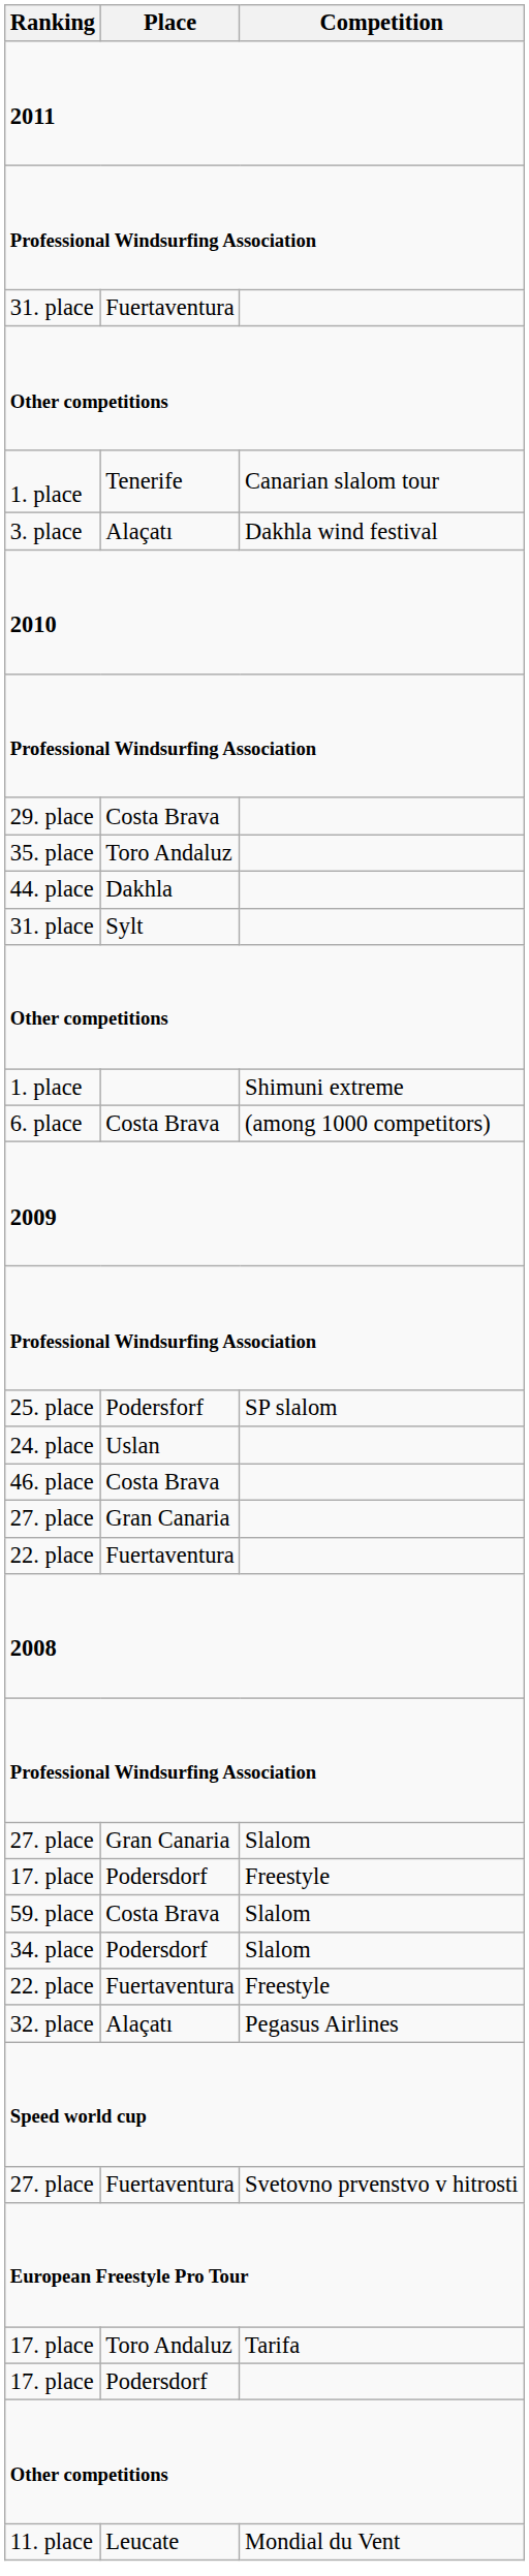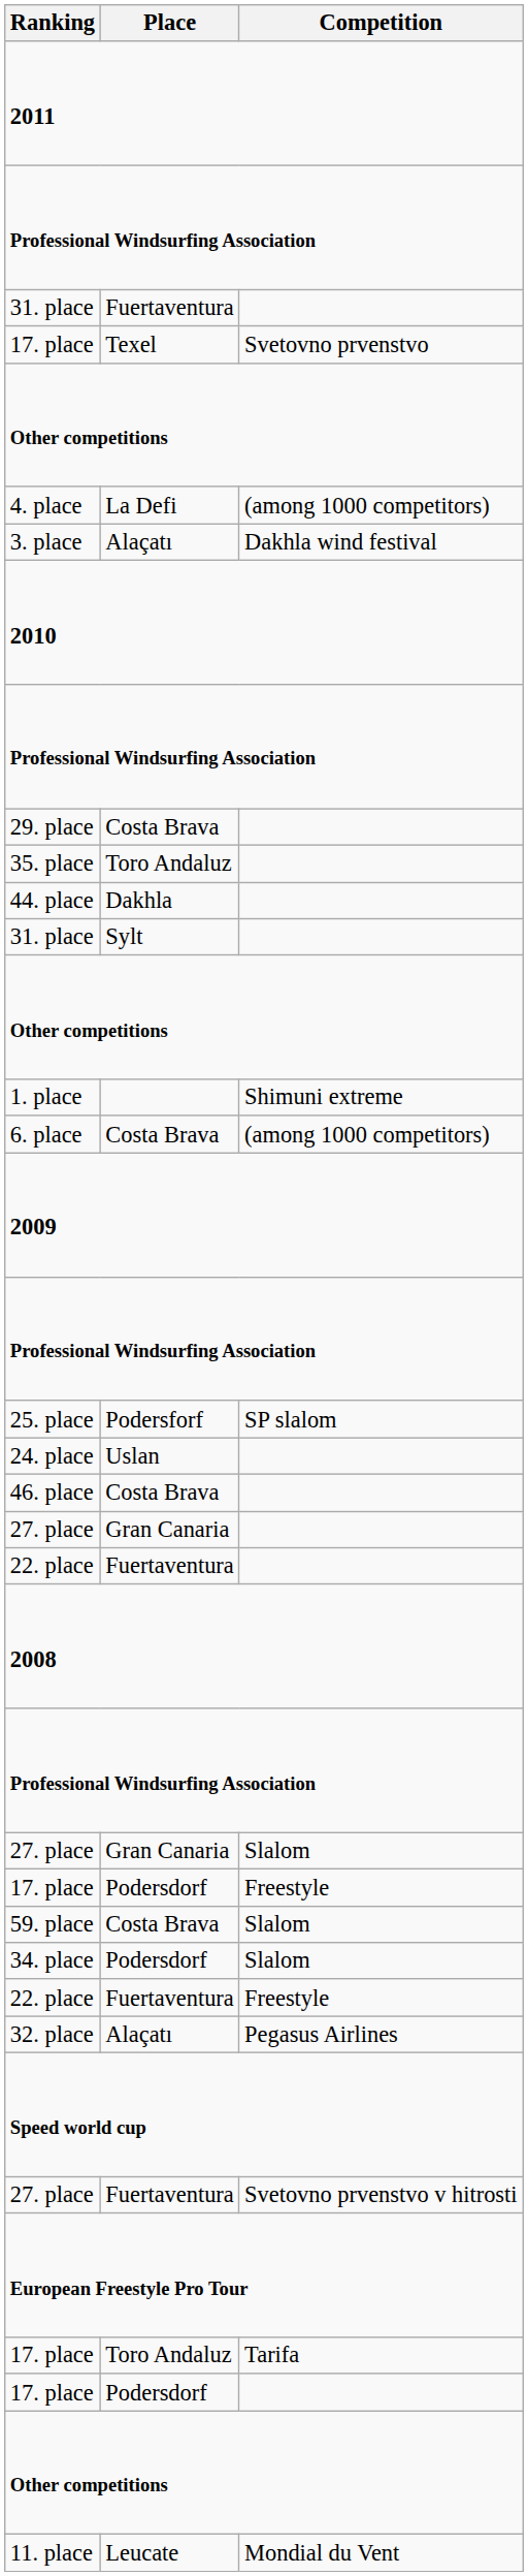+ row: 17. place | Texel | Svetovno prvenstvo
+ row: 4. place | La Defi | (among 1000 competitors)
- row: 1. place | Tenerife | Canarian slalom tour
